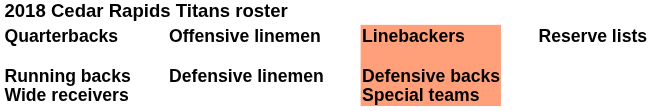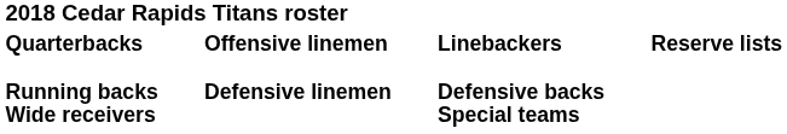Quarterbacks Running backs Wide receivers | column 3: lightsalmon background -> no background
